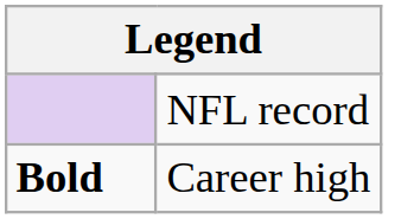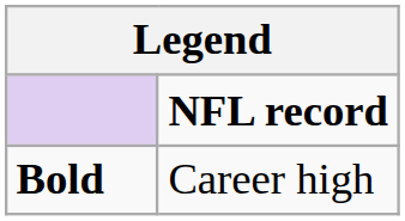row 2 | column 2: normal -> bold
